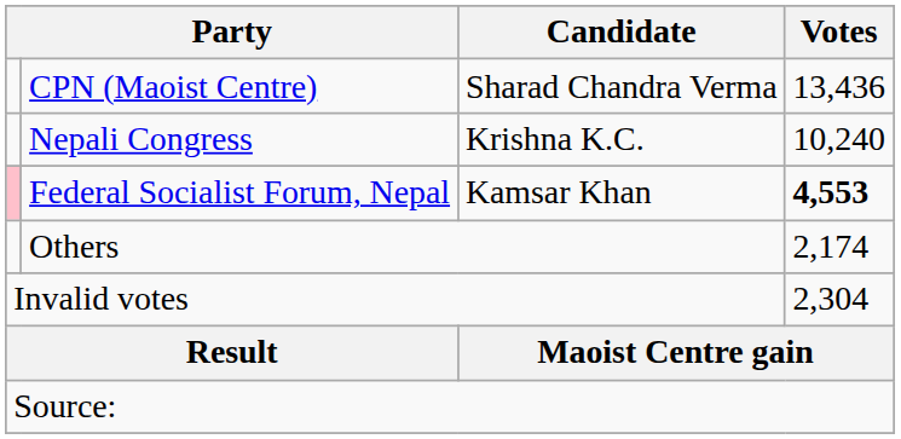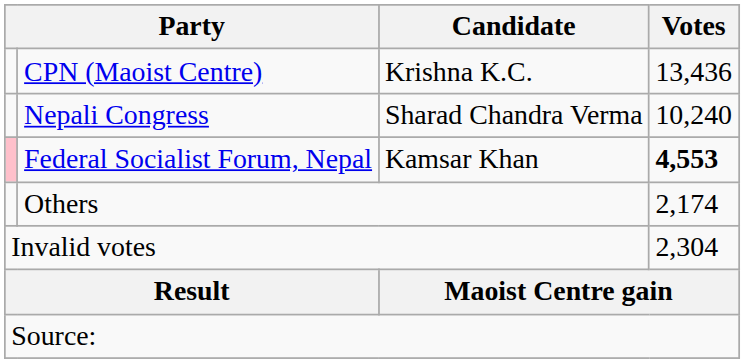CPN (Maoist Centre) | Candidate: Sharad Chandra Verma -> Krishna K.C.
Nepali Congress | Candidate: Krishna K.C. -> Sharad Chandra Verma
